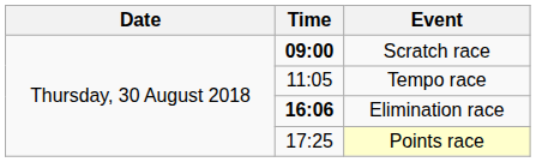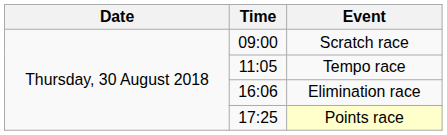Scratch race | Time: bold -> normal
Elimination race | Time: bold -> normal
